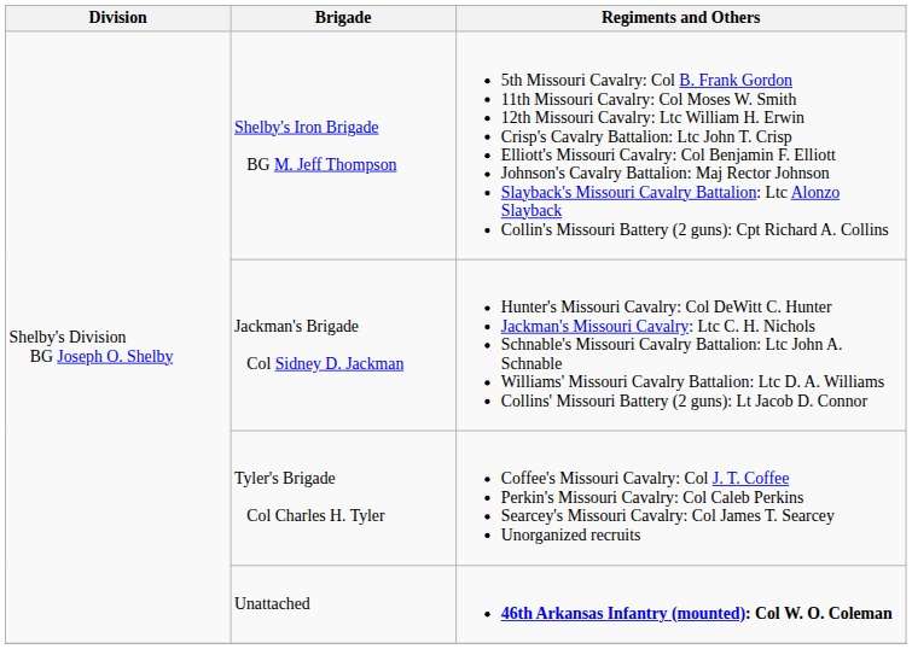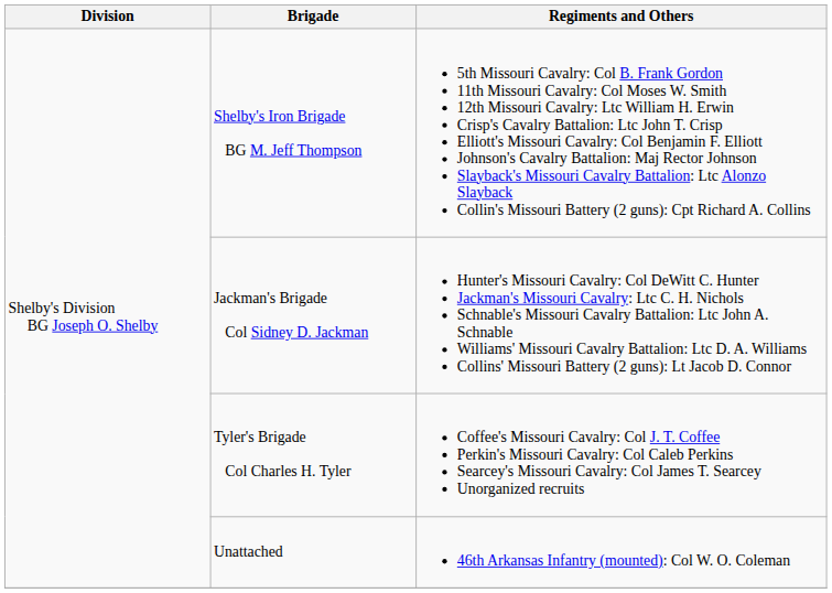Unattached | Regiments and Others: bold -> normal
